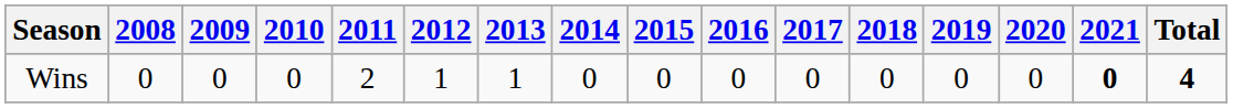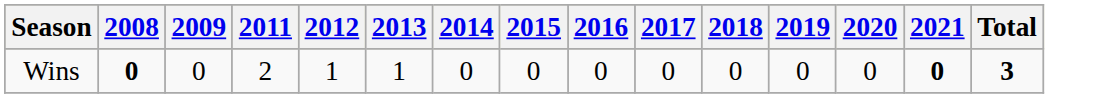- column: 2010 | 0
Wins | 2008: normal -> bold
Wins | Total: 4 -> 3
